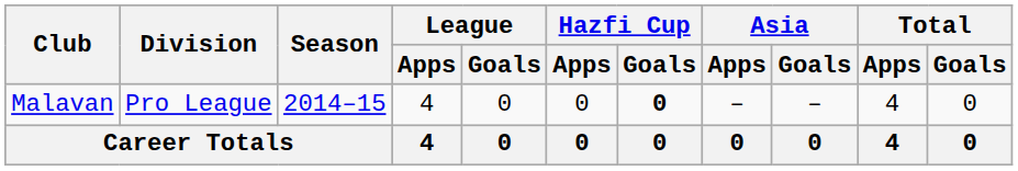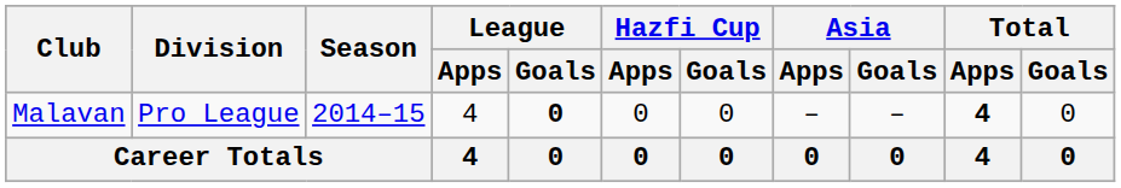Malavan | League / Goals: normal -> bold
Malavan | Hazfi Cup / Goals: bold -> normal
Malavan | Total / Apps: normal -> bold
